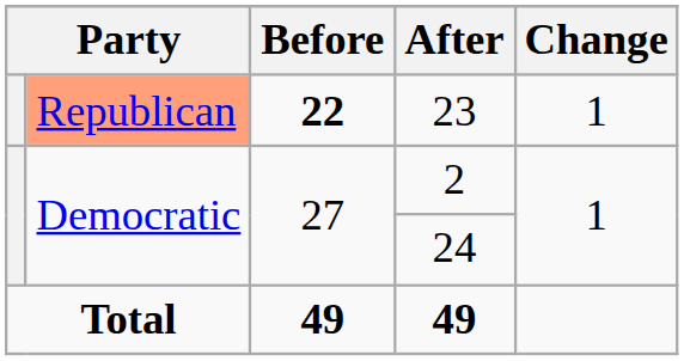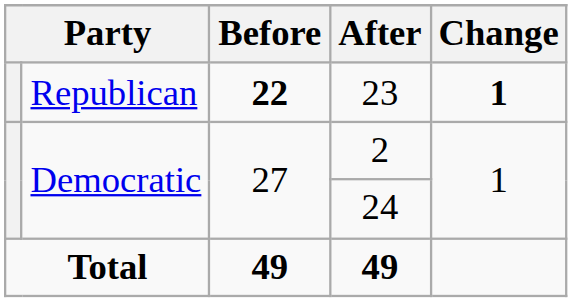23 | column 2: lightsalmon background -> no background
23 | Change: normal -> bold
